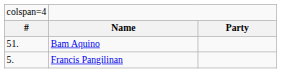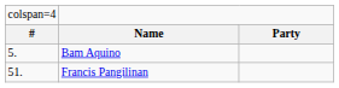Bam Aquino | column 1: 51. -> 5.
Francis Pangilinan | column 1: 5. -> 51.
